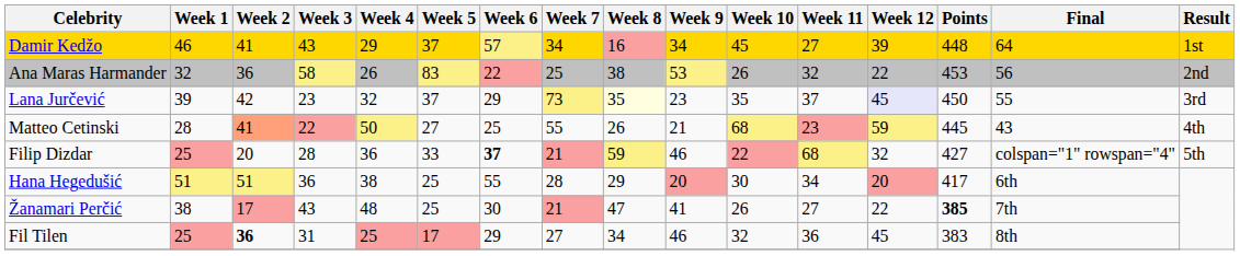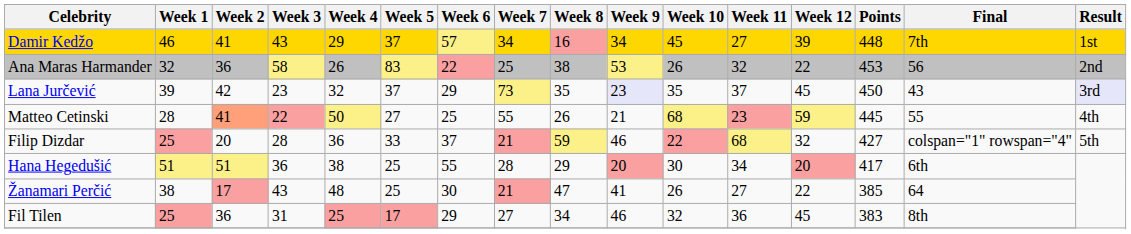Damir Kedžo | Final: 64 -> 7th
Lana Jurčević | Week 8: lightyellow background -> no background
Lana Jurčević | Week 9: no background -> lavender background
Lana Jurčević | Week 12: lavender background -> no background
Lana Jurčević | Final: 55 -> 43
Lana Jurčević | Result: no background -> lavender background
Matteo Cetinski | Final: 43 -> 55
Filip Dizdar | Week 6: bold -> normal
Žanamari Perčić | Points: bold -> normal
Žanamari Perčić | Final: 7th -> 64
Fil Tilen | Week 2: bold -> normal
